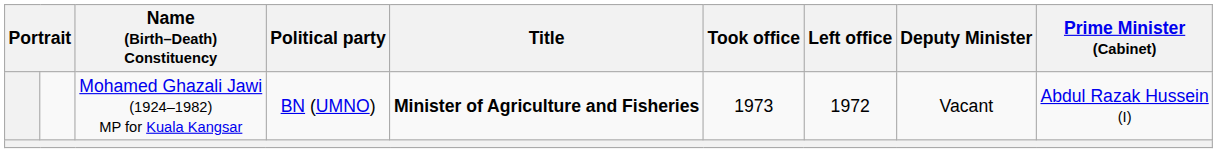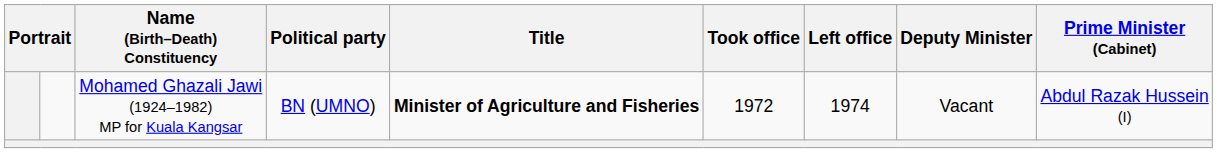Mohamed Ghazali Jawi (1924–1982) MP for Kuala Kangsar | Took office: 1973 -> 1972
Mohamed Ghazali Jawi (1924–1982) MP for Kuala Kangsar | Left office: 1972 -> 1974
